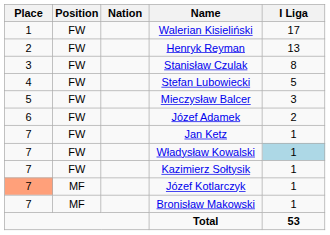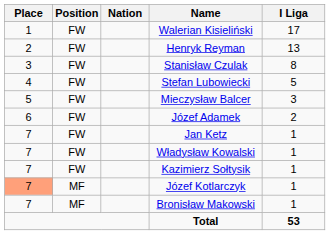Władysław Kowalski | I Liga: lightblue background -> no background
